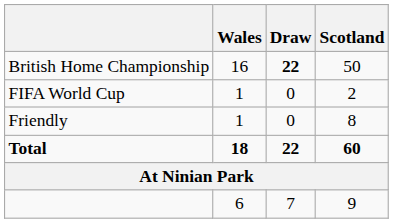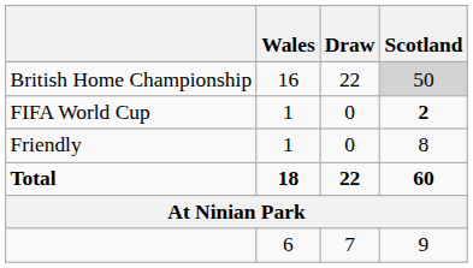British Home Championship | Draw: bold -> normal
British Home Championship | Scotland: no background -> lightgrey background
FIFA World Cup | Scotland: normal -> bold
